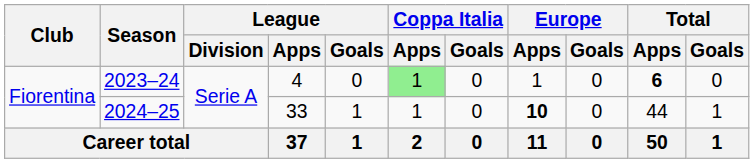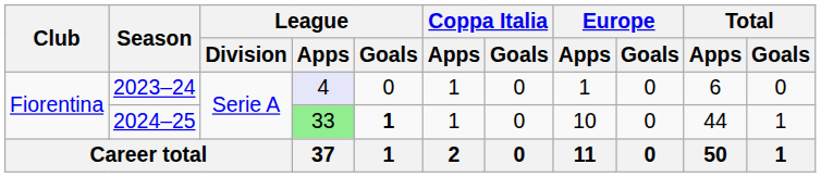2023–24 | League / Apps: no background -> lavender background
2023–24 | Coppa Italia / Apps: lightgreen background -> no background
2023–24 | Total / Apps: bold -> normal
2024–25 | League / Apps: no background -> lightgreen background
2024–25 | League / Goals: normal -> bold
2024–25 | Europe / Apps: bold -> normal
